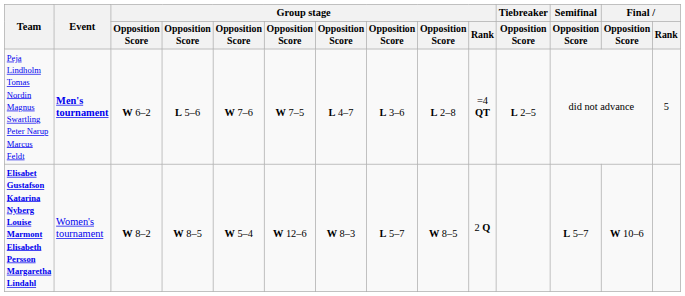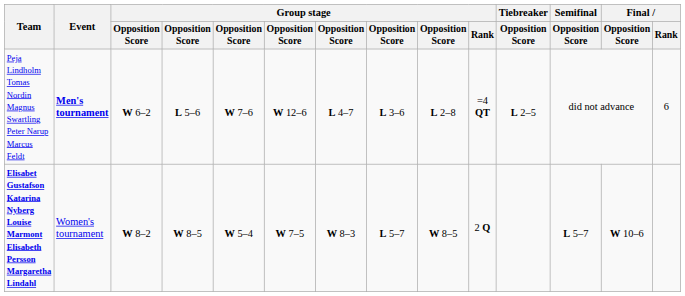row 3 | column 6: W 7–5 -> W 12–6
row 3 | Final / Rank: 5 -> 6
row 4 | column 6: W 12–6 -> W 7–5
